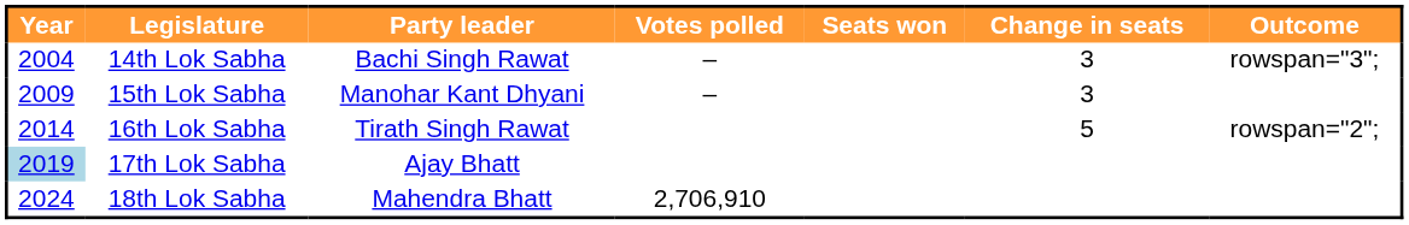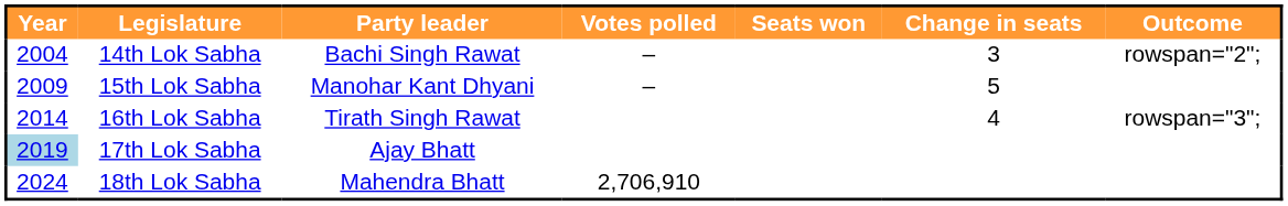14th Lok Sabha | Outcome: rowspan="3"; -> rowspan="2";
15th Lok Sabha | Change in seats: 3 -> 5
16th Lok Sabha | Change in seats: 5 -> 4
16th Lok Sabha | Outcome: rowspan="2"; -> rowspan="3";
